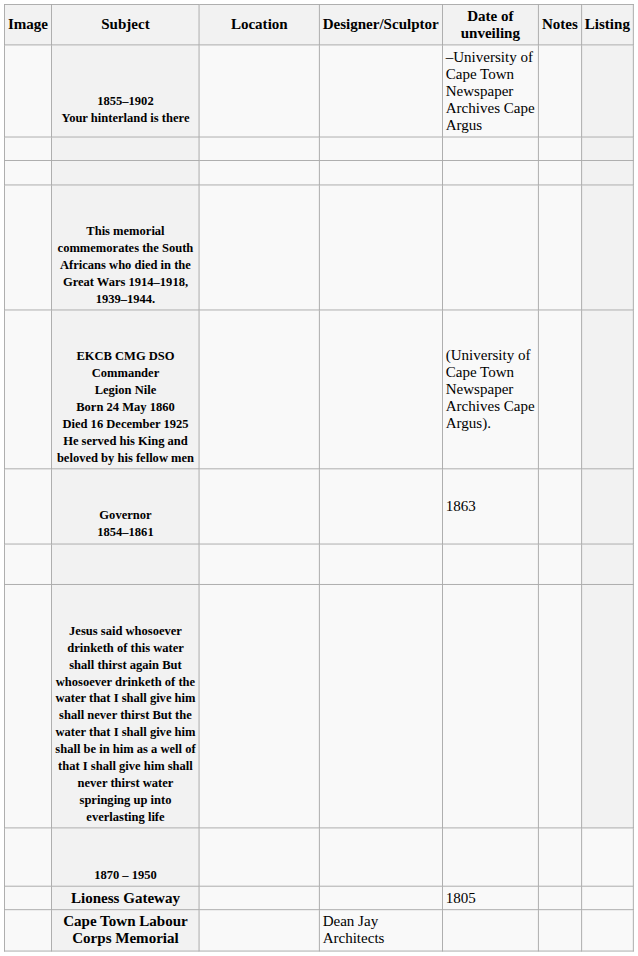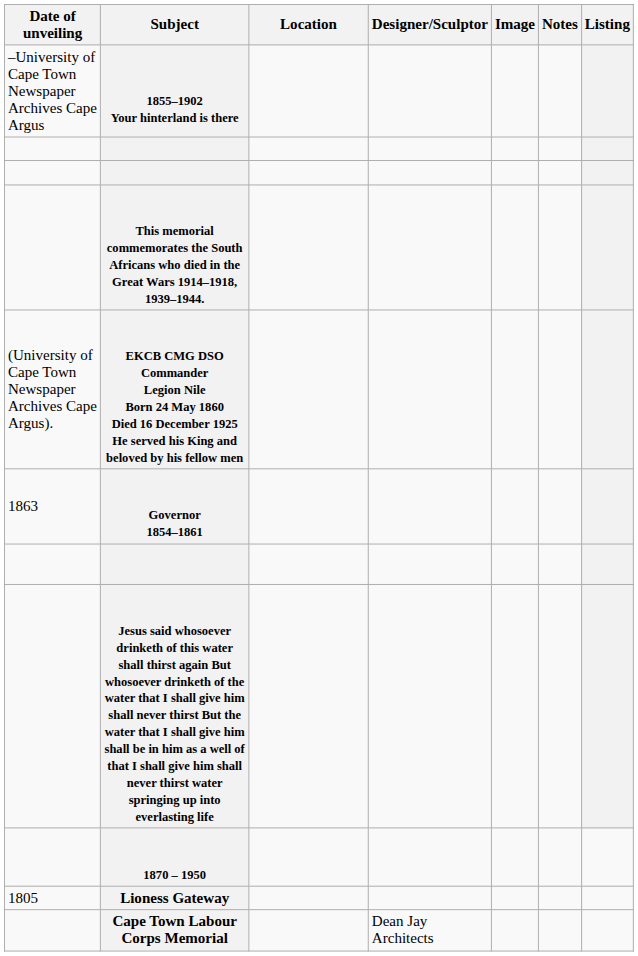columns swapped: Image <-> Date of unveiling
